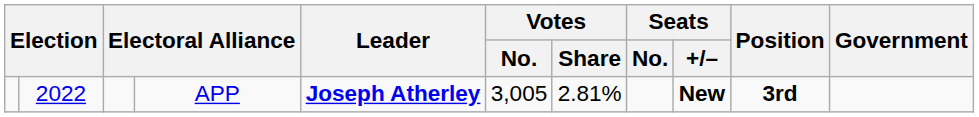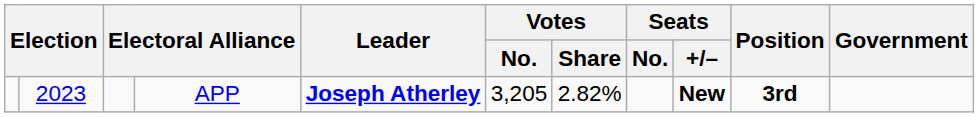row 3 | column 2: 2022 -> 2023
row 3 | Votes / No.: 3,005 -> 3,205
row 3 | Votes / Share: 2.81% -> 2.82%
